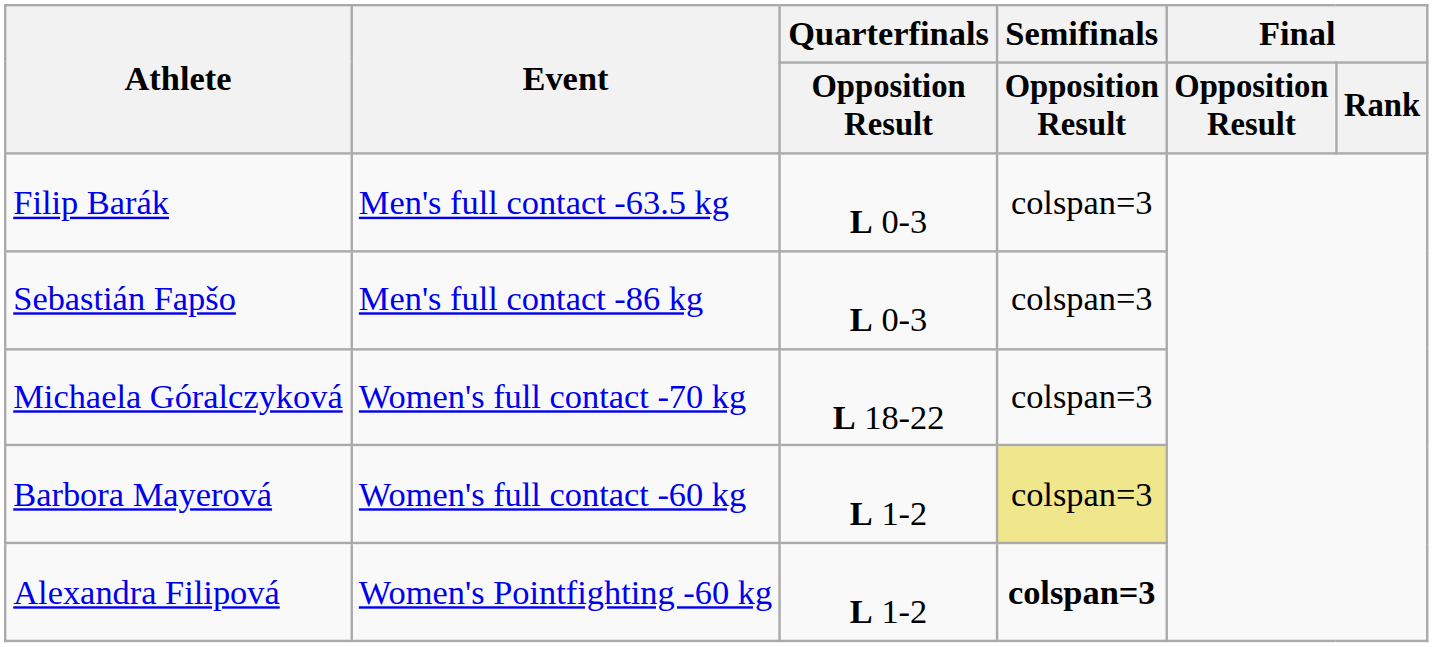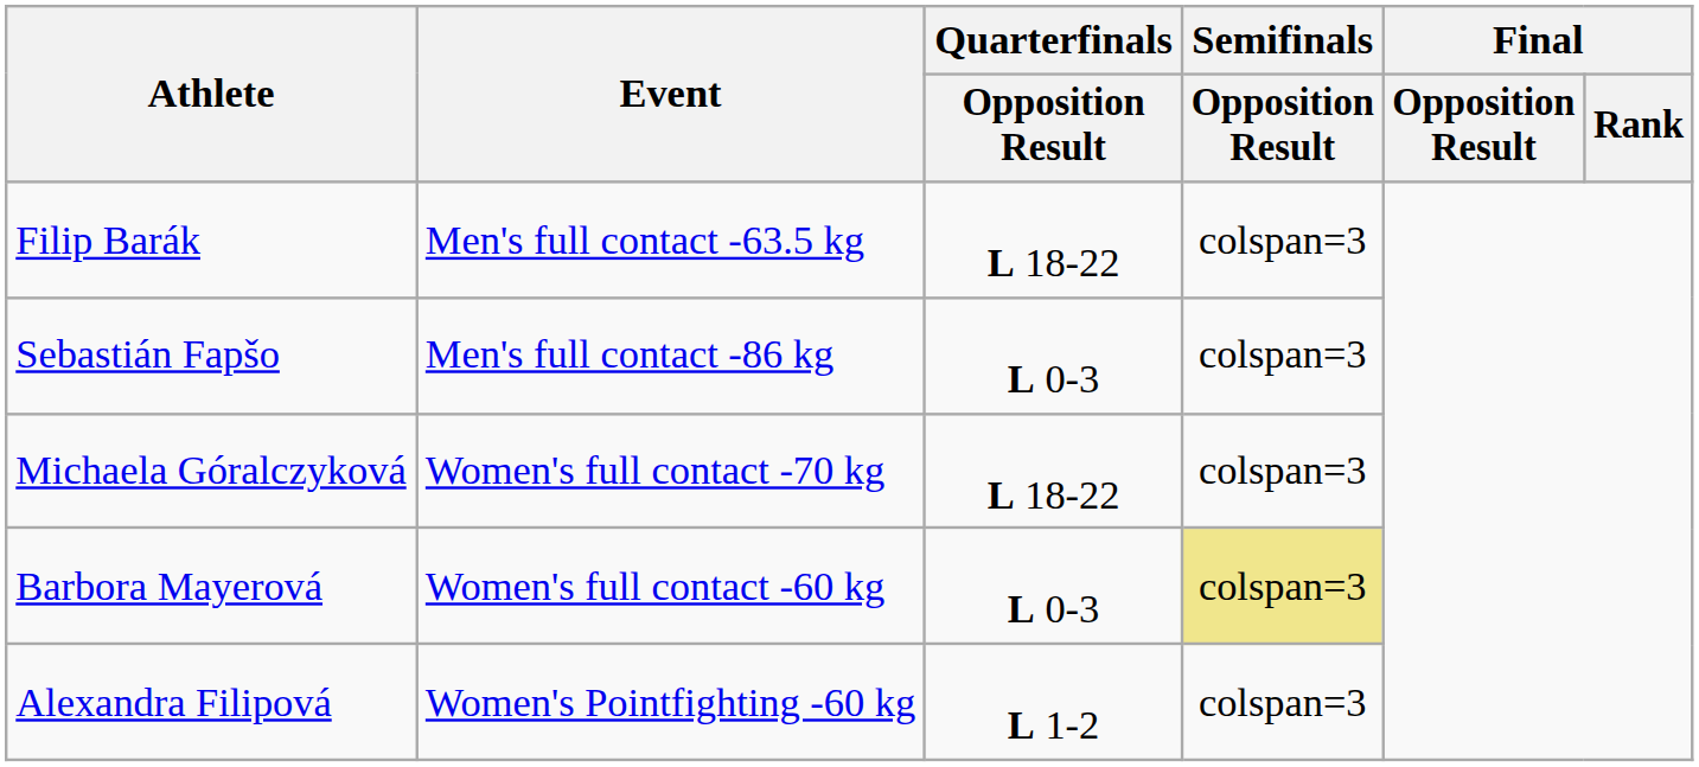Filip Barák | Quarterfinals / Opposition Result: L 0-3 -> L 18-22
Barbora Mayerová | Quarterfinals / Opposition Result: L 1-2 -> L 0-3
Alexandra Filipová | Semifinals / Opposition Result: bold -> normal
